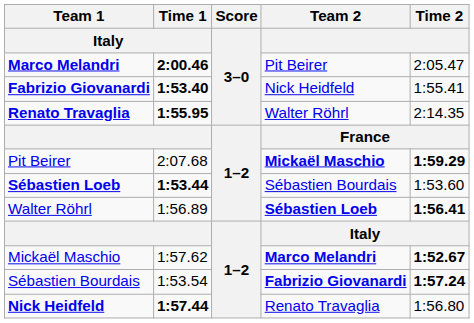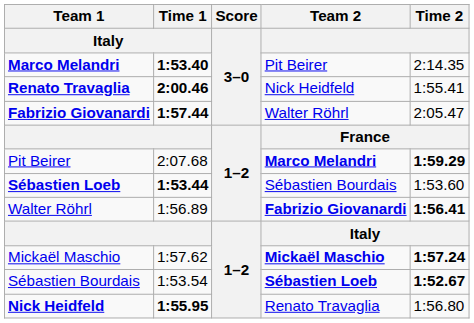row 3 | Time 1 / Italy: 2:00.46 -> 1:53.40
row 3 | Time 2: 2:05.47 -> 2:14.35
row 4 | Team 1 / Italy: Fabrizio Giovanardi -> Renato Travaglia
row 4 | Time 1 / Italy: 1:53.40 -> 2:00.46
row 5 | Team 1 / Italy: Renato Travaglia -> Fabrizio Giovanardi
row 5 | Time 1 / Italy: 1:55.95 -> 1:57.44
row 5 | Time 2: 2:14.35 -> 2:05.47
row 7 | Team 2: Mickaël Maschio -> Marco Melandri
row 9 | Team 2: Sébastien Loeb -> Fabrizio Giovanardi
row 11 | Team 2: Marco Melandri -> Mickaël Maschio
row 11 | Time 2: 1:52.67 -> 1:57.24
row 12 | Team 2: Fabrizio Giovanardi -> Sébastien Loeb
row 12 | Time 2: 1:57.24 -> 1:52.67
row 13 | Time 1 / Italy: 1:57.44 -> 1:55.95
